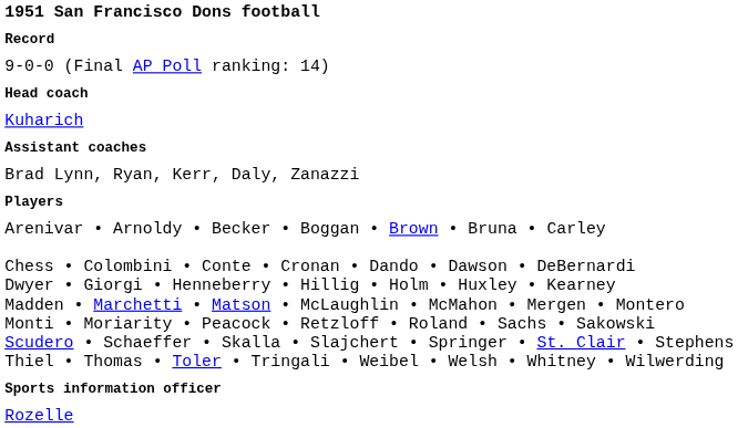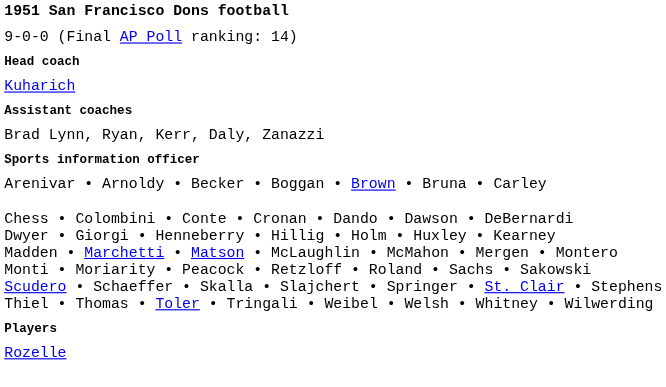- row: Record
rows swapped: Players <-> Sports information officer
